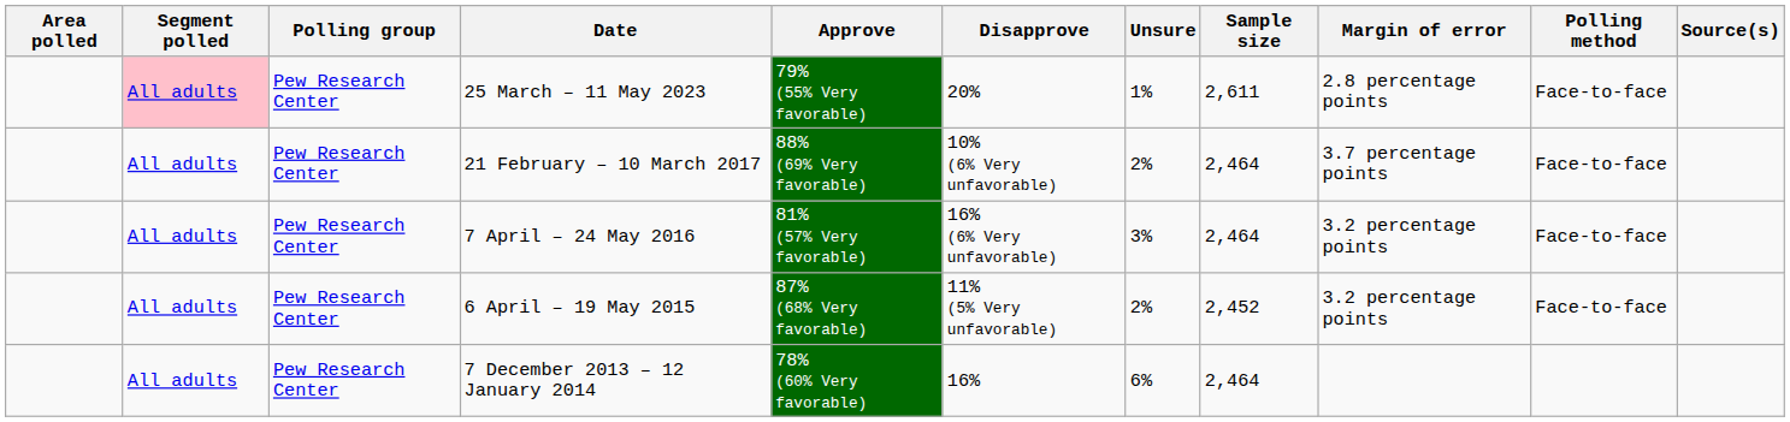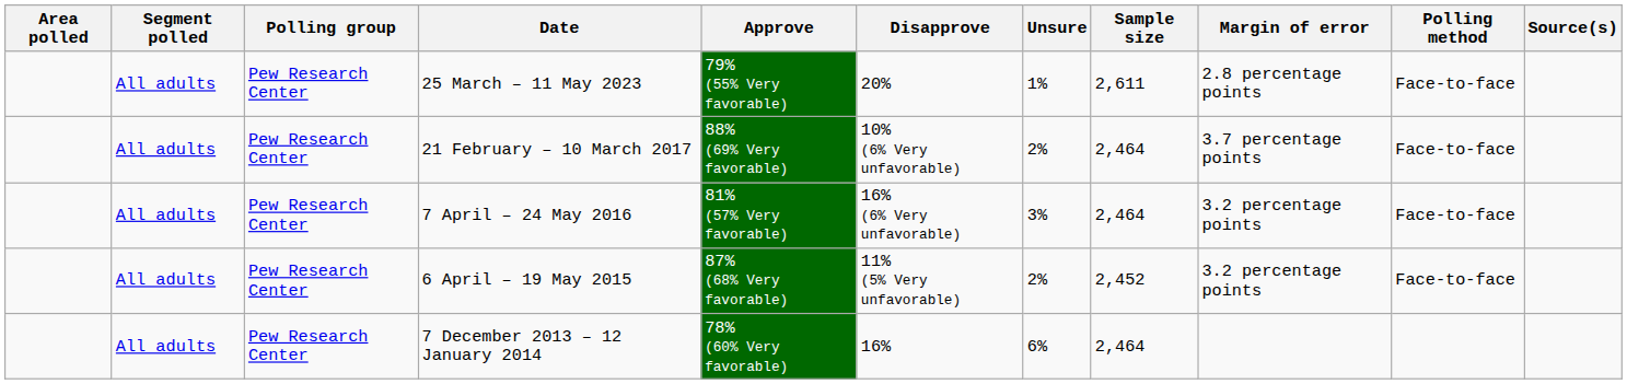row 2 | Segment polled: pink background -> no background
